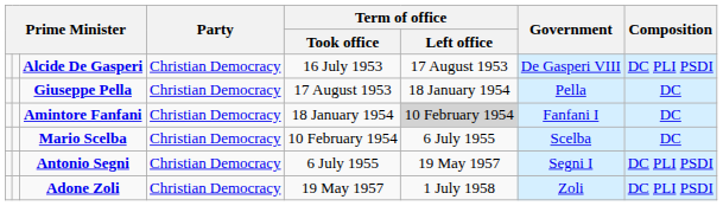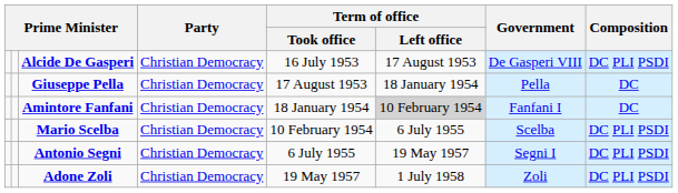Mario Scelba | Composition: DC -> DC PLI PSDI
